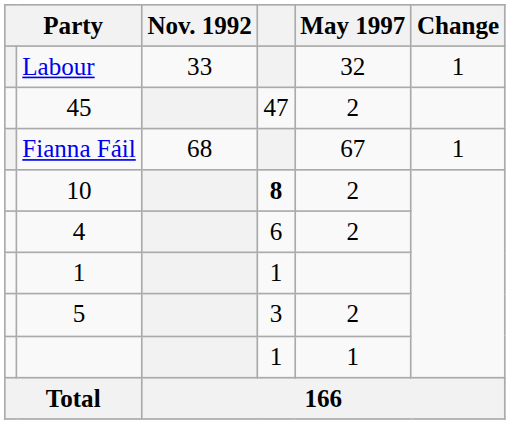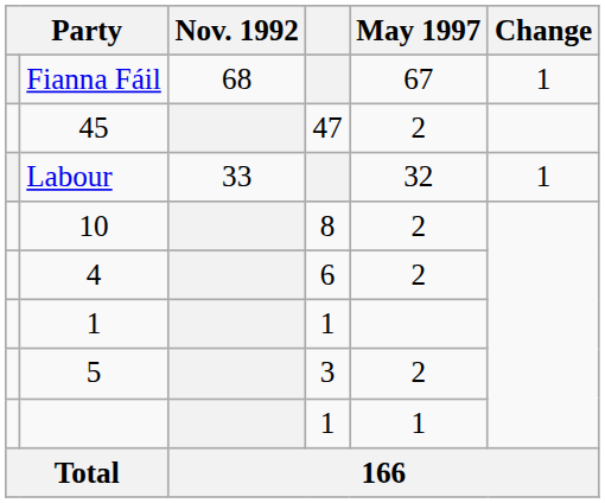rows swapped: Fianna Fáil <-> Labour
10 | column 4: bold -> normal
